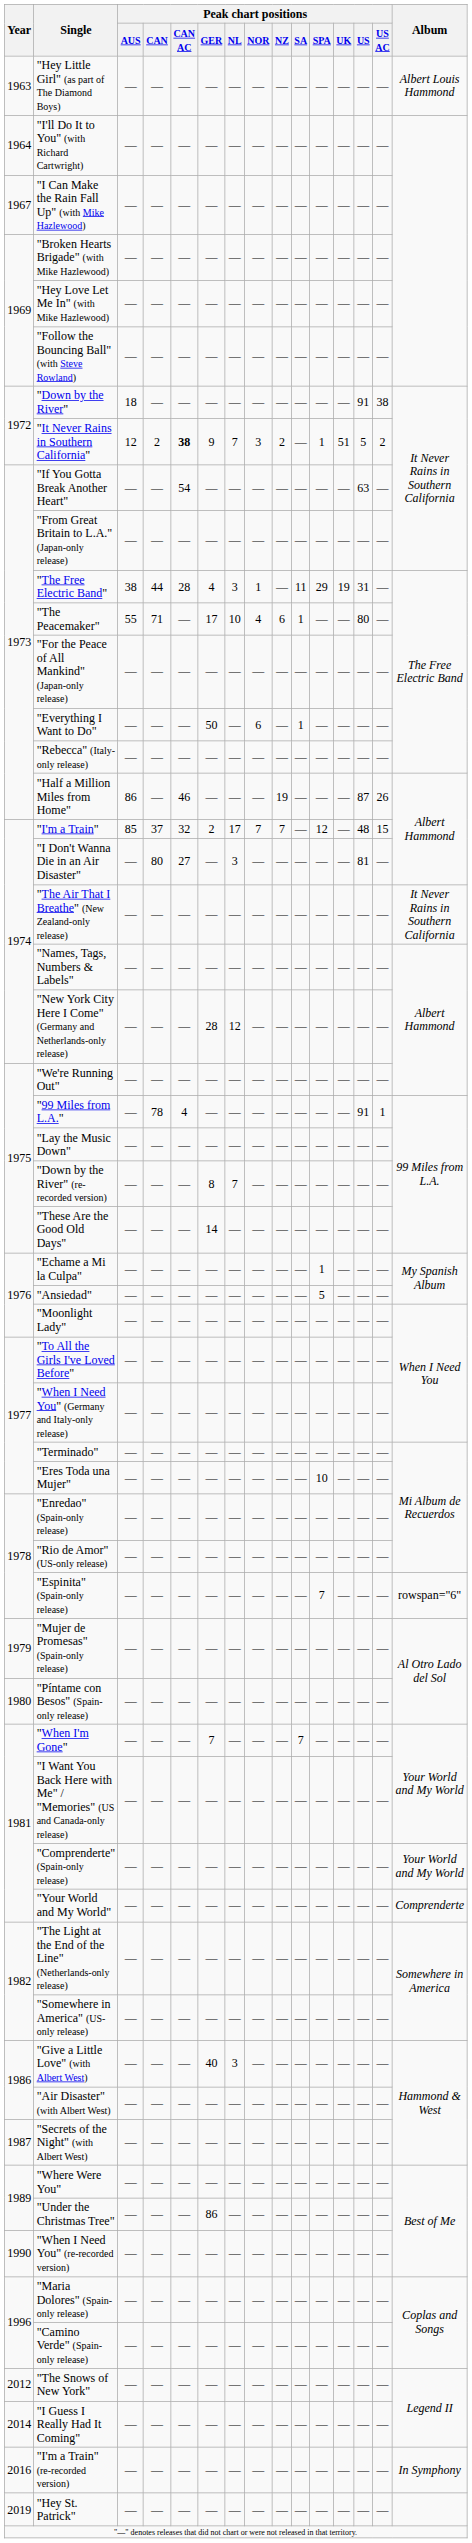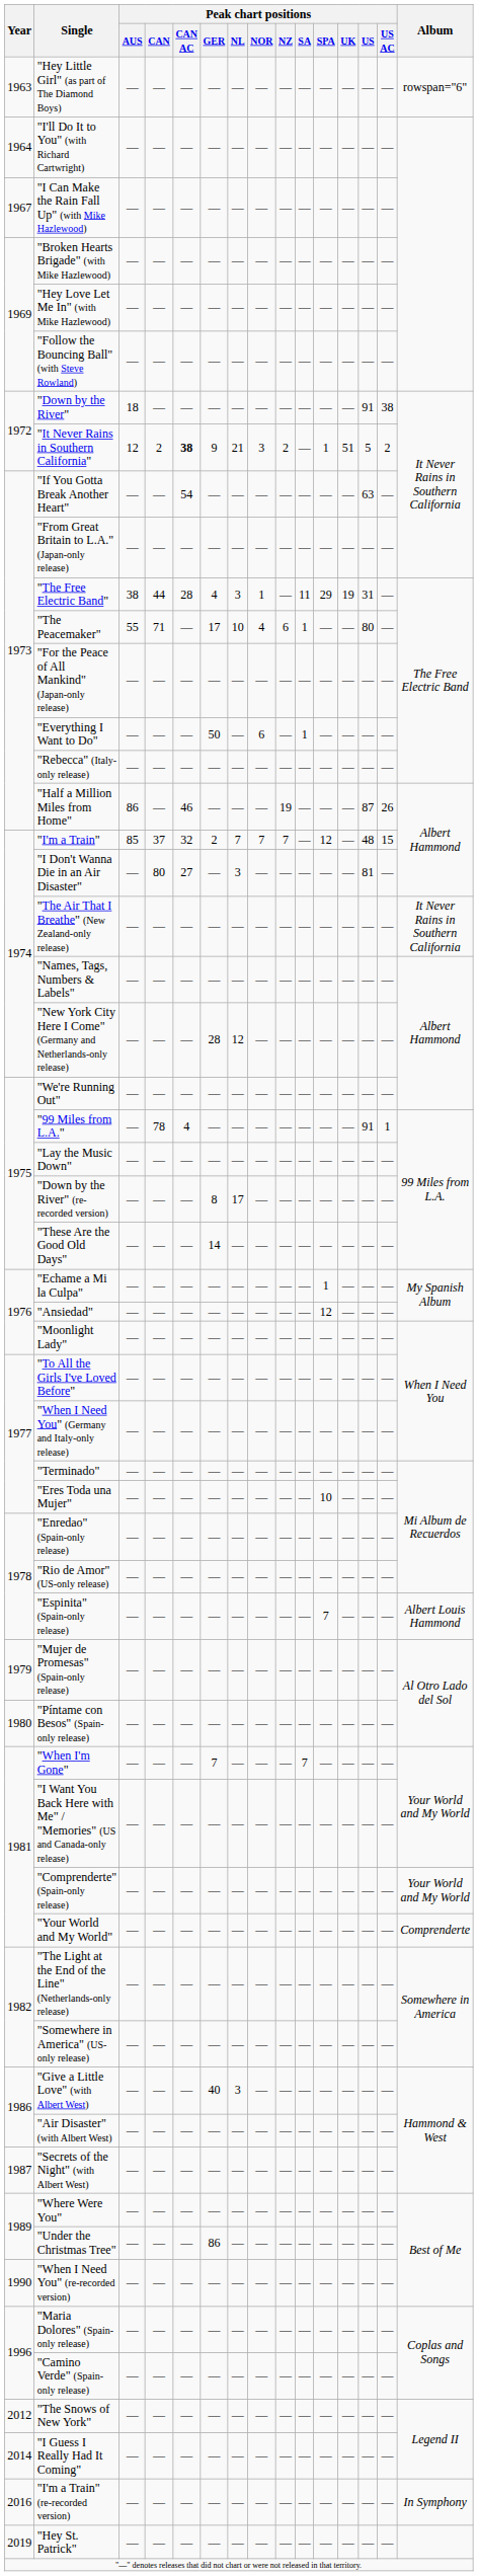"Hey Little Girl" (as part of The Diamond Boys) | Album: Albert Louis Hammond -> rowspan="6"
"It Never Rains in Southern California" | Peak chart positions / NL: 7 -> 21
"I'm a Train" | Peak chart positions / NL: 17 -> 7
"Down by the River" (re-recorded version) | Peak chart positions / NL: 7 -> 17
"Ansiedad" | Peak chart positions / SPA: 5 -> 12
"Espinita" (Spain-only release) | Album: rowspan="6" -> Albert Louis Hammond
